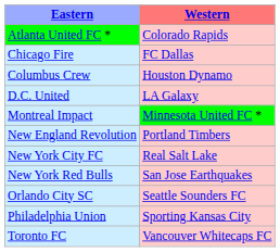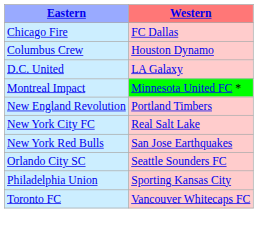- row: Atlanta United FC * | Colorado Rapids
